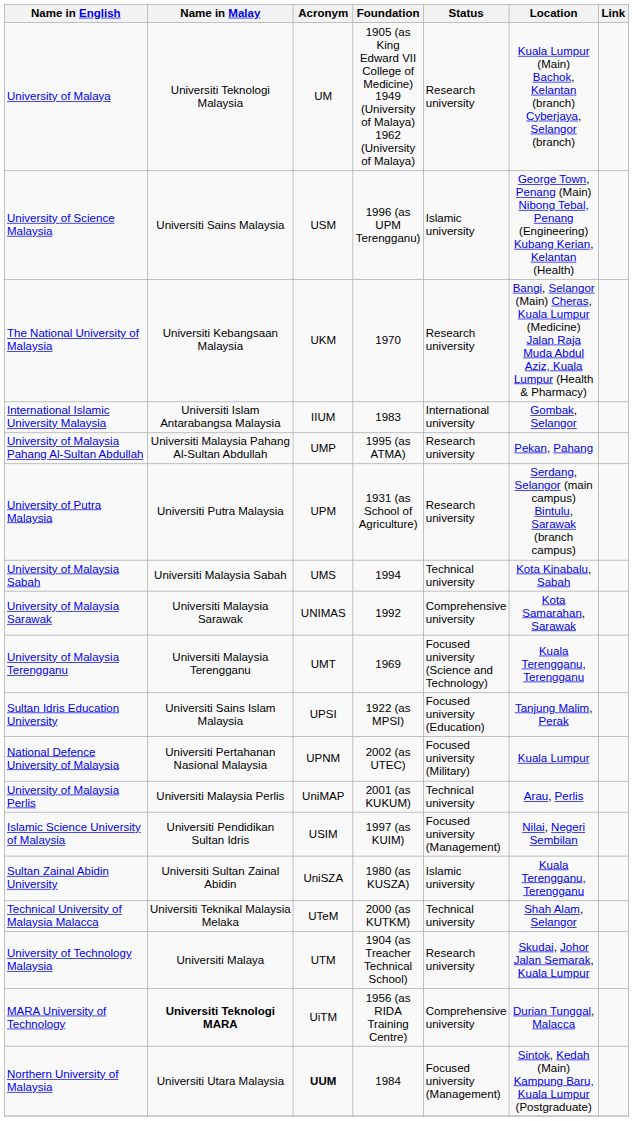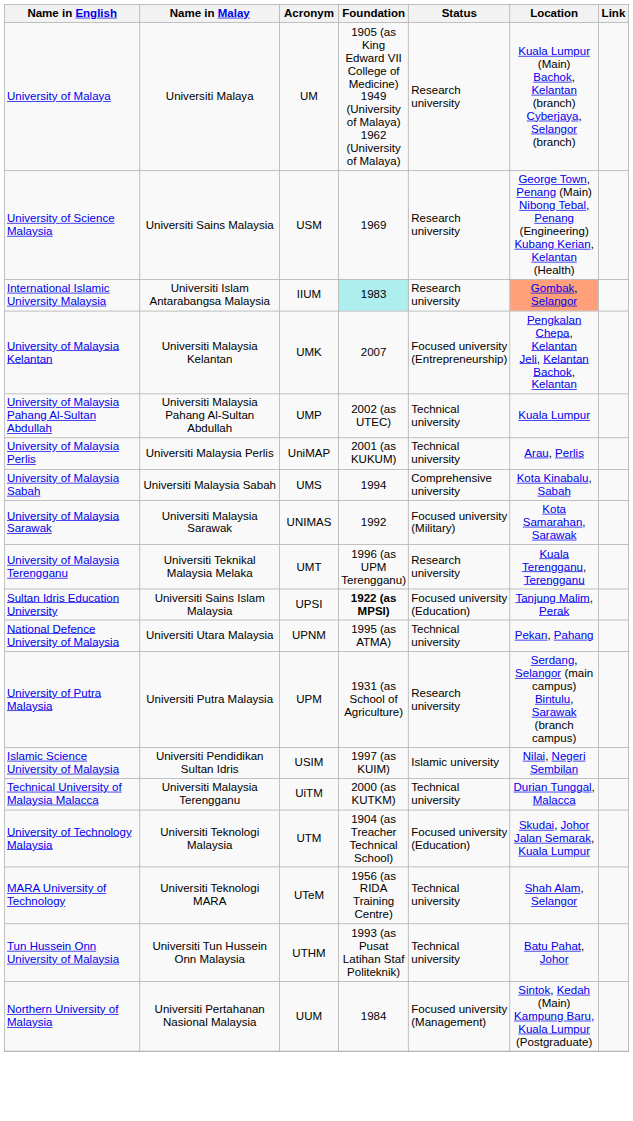University of Malaya | Name in Malay: Universiti Teknologi Malaysia -> Universiti Malaya
University of Science Malaysia | Foundation: 1996 (as UPM Terengganu) -> 1969
University of Science Malaysia | Status: Islamic university -> Research university
- row: The National University of Malaysia | Universiti Kebangsaan Malaysia | UKM | 1970 | Research university | Bangi, Selangor (Main) Cheras, Kuala Lumpur (Medicine) Jalan Raja Muda Abdul Aziz, Kuala Lumpur (Health & Pharmacy)
International Islamic University Malaysia | Foundation: no background -> paleturquoise background
International Islamic University Malaysia | Status: International university -> Research university
International Islamic University Malaysia | Location: no background -> lightsalmon background
+ row: University of Malaysia Kelantan | Universiti Malaysia Kelantan | UMK | 2007 | Focused university (Entrepreneurship) | Pengkalan Chepa, Kelantan Jeli, Kelantan Bachok, Kelantan
University of Malaysia Pahang Al-Sultan Abdullah | Foundation: 1995 (as ATMA) -> 2002 (as UTEC)
University of Malaysia Pahang Al-Sultan Abdullah | Status: Research university -> Technical university
University of Malaysia Pahang Al-Sultan Abdullah | Location: Pekan, Pahang -> Kuala Lumpur
rows swapped: University of Malaysia Perlis <-> University of Putra Malaysia
University of Malaysia Sabah | Status: Technical university -> Comprehensive university
University of Malaysia Sarawak | Status: Comprehensive university -> Focused university (Military)
University of Malaysia Terengganu | Name in Malay: Universiti Malaysia Terengganu -> Universiti Teknikal Malaysia Melaka
University of Malaysia Terengganu | Foundation: 1969 -> 1996 (as UPM Terengganu)
University of Malaysia Terengganu | Status: Focused university (Science and Technology) -> Research university
Sultan Idris Education University | Foundation: normal -> bold
National Defence University of Malaysia | Name in Malay: Universiti Pertahanan Nasional Malaysia -> Universiti Utara Malaysia
National Defence University of Malaysia | Foundation: 2002 (as UTEC) -> 1995 (as ATMA)
National Defence University of Malaysia | Status: Focused university (Military) -> Technical university
National Defence University of Malaysia | Location: Kuala Lumpur -> Pekan, Pahang
Islamic Science University of Malaysia | Status: Focused university (Management) -> Islamic university
- row: Sultan Zainal Abidin University | Universiti Sultan Zainal Abidin | UniSZA | 1980 (as KUSZA) | Islamic university | Kuala Terengganu, Terengganu
Technical University of Malaysia Malacca | Name in Malay: Universiti Teknikal Malaysia Melaka -> Universiti Malaysia Terengganu
Technical University of Malaysia Malacca | Acronym: UTeM -> UiTM
Technical University of Malaysia Malacca | Location: Shah Alam, Selangor -> Durian Tunggal, Malacca
University of Technology Malaysia | Name in Malay: Universiti Malaya -> Universiti Teknologi Malaysia
University of Technology Malaysia | Status: Research university -> Focused university (Education)
MARA University of Technology | Name in Malay: bold -> normal
MARA University of Technology | Acronym: UiTM -> UTeM
MARA University of Technology | Status: Comprehensive university -> Technical university
MARA University of Technology | Location: Durian Tunggal, Malacca -> Shah Alam, Selangor
+ row: Tun Hussein Onn University of Malaysia | Universiti Tun Hussein Onn Malaysia | UTHM | 1993 (as Pusat Latihan Staf Politeknik) | Technical university | Batu Pahat, Johor
Northern University of Malaysia | Name in Malay: Universiti Utara Malaysia -> Universiti Pertahanan Nasional Malaysia
Northern University of Malaysia | Acronym: bold -> normal
